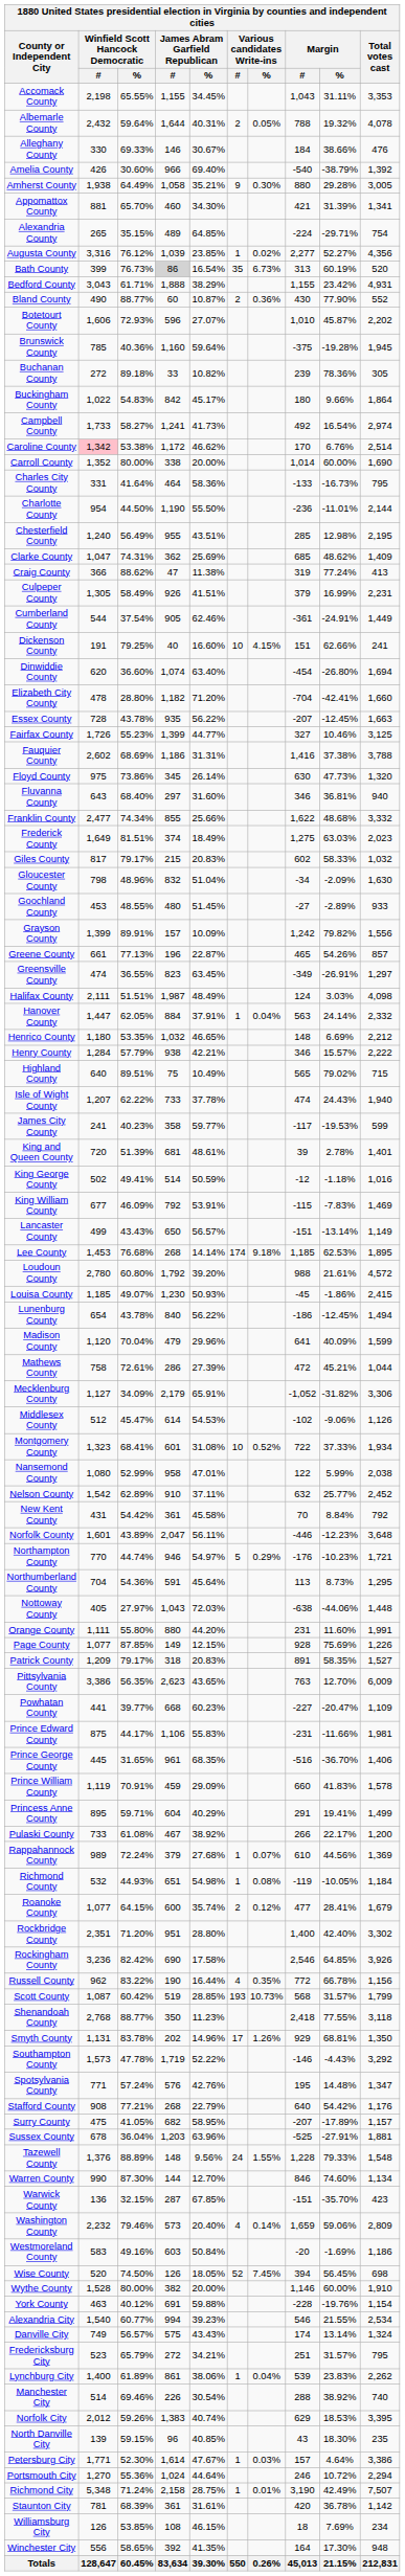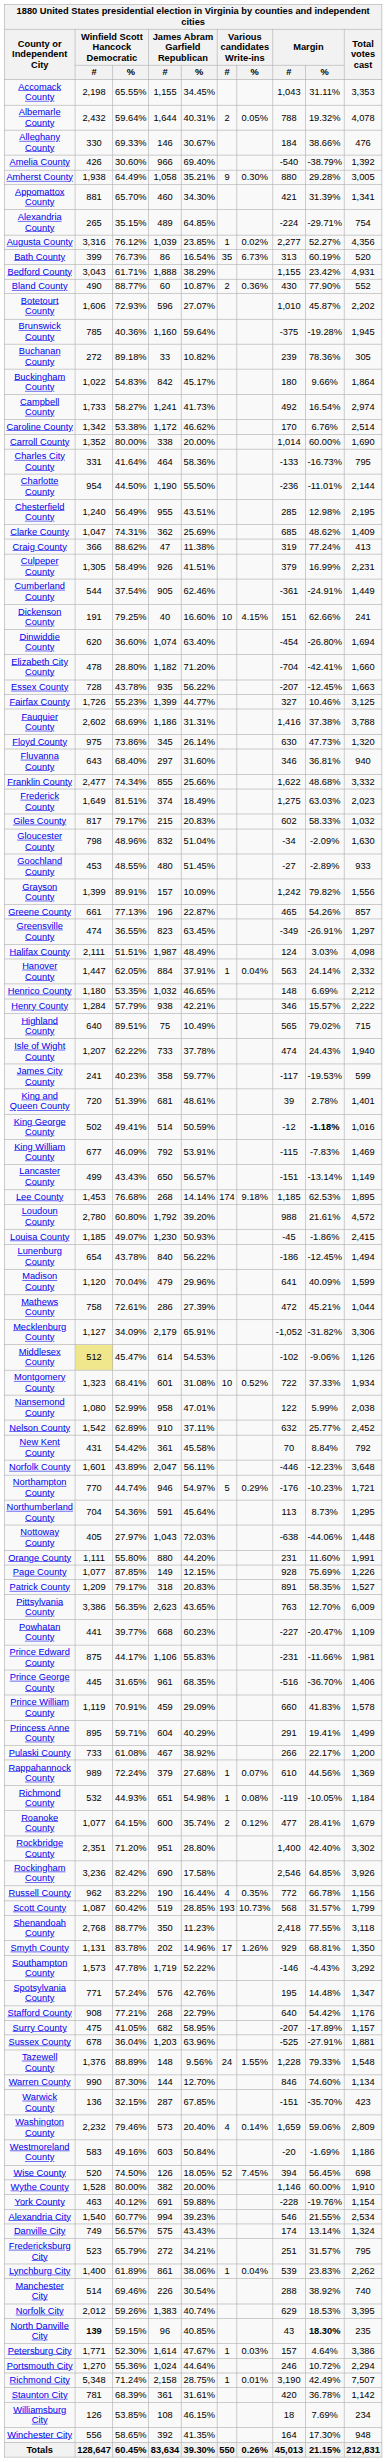Bath County | James Abram Garfield Republican / #: lightgrey background -> no background
Caroline County | Winfield Scott Hancock Democratic / #: pink background -> no background
King George County | Margin / %: normal -> bold
Middlesex County | Winfield Scott Hancock Democratic / #: no background -> khaki background
North Danville City | Winfield Scott Hancock Democratic / #: normal -> bold
North Danville City | Margin / %: normal -> bold
